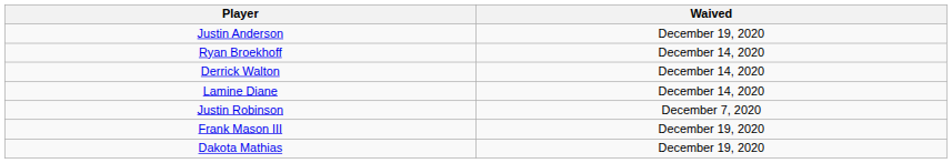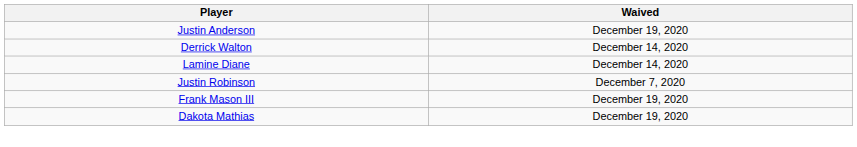- row: Ryan Broekhoff | December 14, 2020
